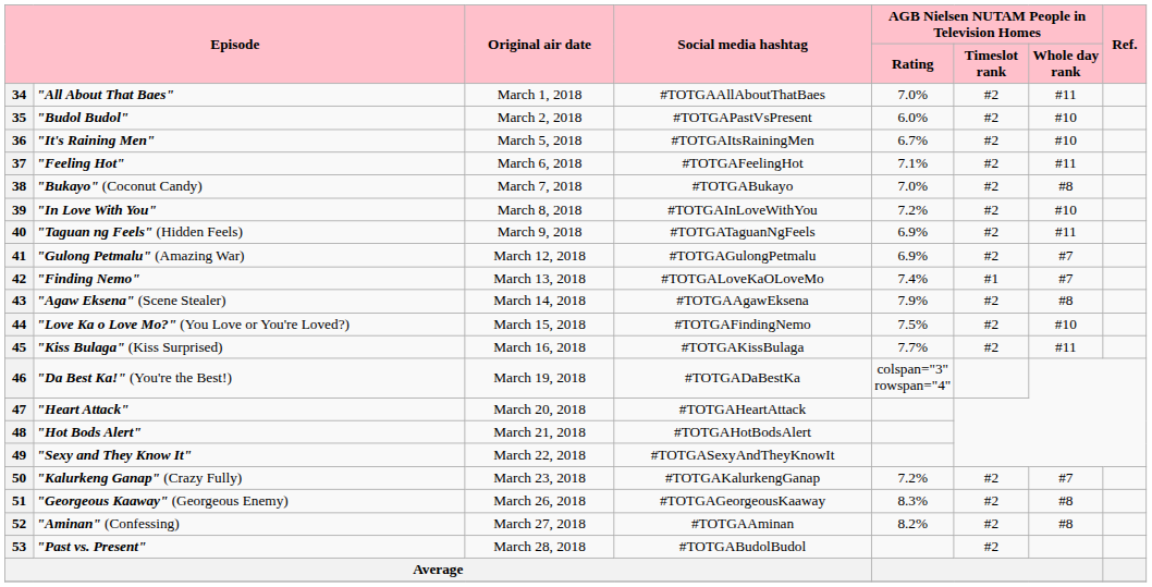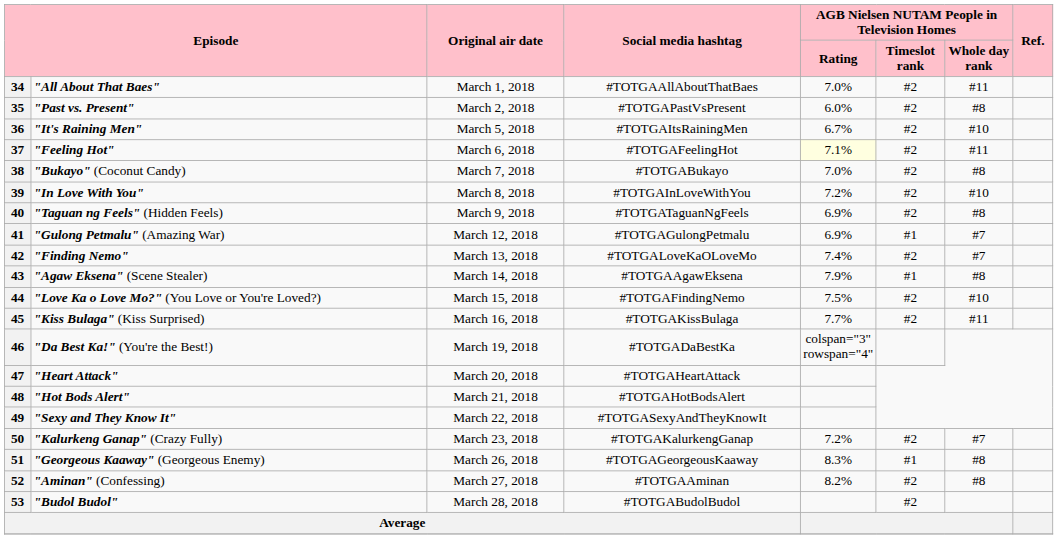35 | column 2: "Budol Budol" -> "Past vs. Present"
35 | column 7: #10 -> #8
37 | AGB Nielsen NUTAM People in Television Homes / Rating: no background -> lightyellow background
40 | column 7: #11 -> #8
41 | AGB Nielsen NUTAM People in Television Homes / Timeslot rank: #2 -> #1
42 | AGB Nielsen NUTAM People in Television Homes / Timeslot rank: #1 -> #2
43 | AGB Nielsen NUTAM People in Television Homes / Timeslot rank: #2 -> #1
51 | AGB Nielsen NUTAM People in Television Homes / Timeslot rank: #2 -> #1
53 | column 2: "Past vs. Present" -> "Budol Budol"
